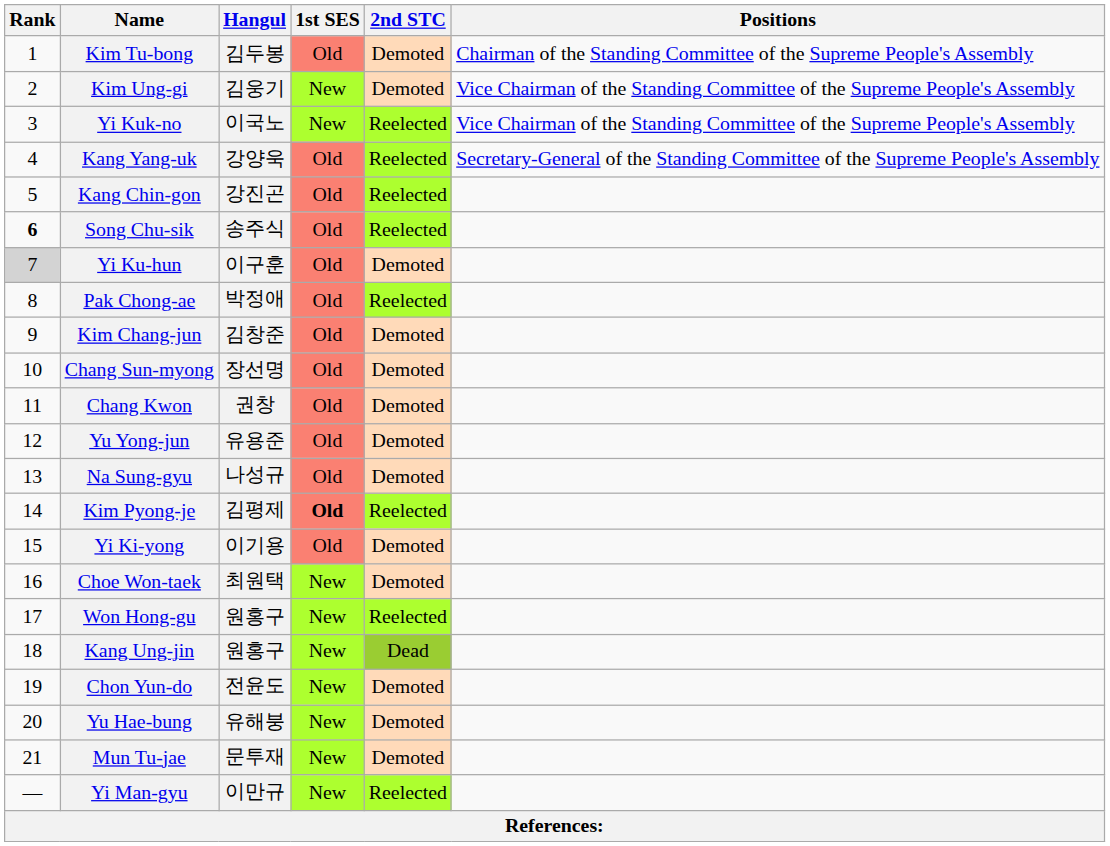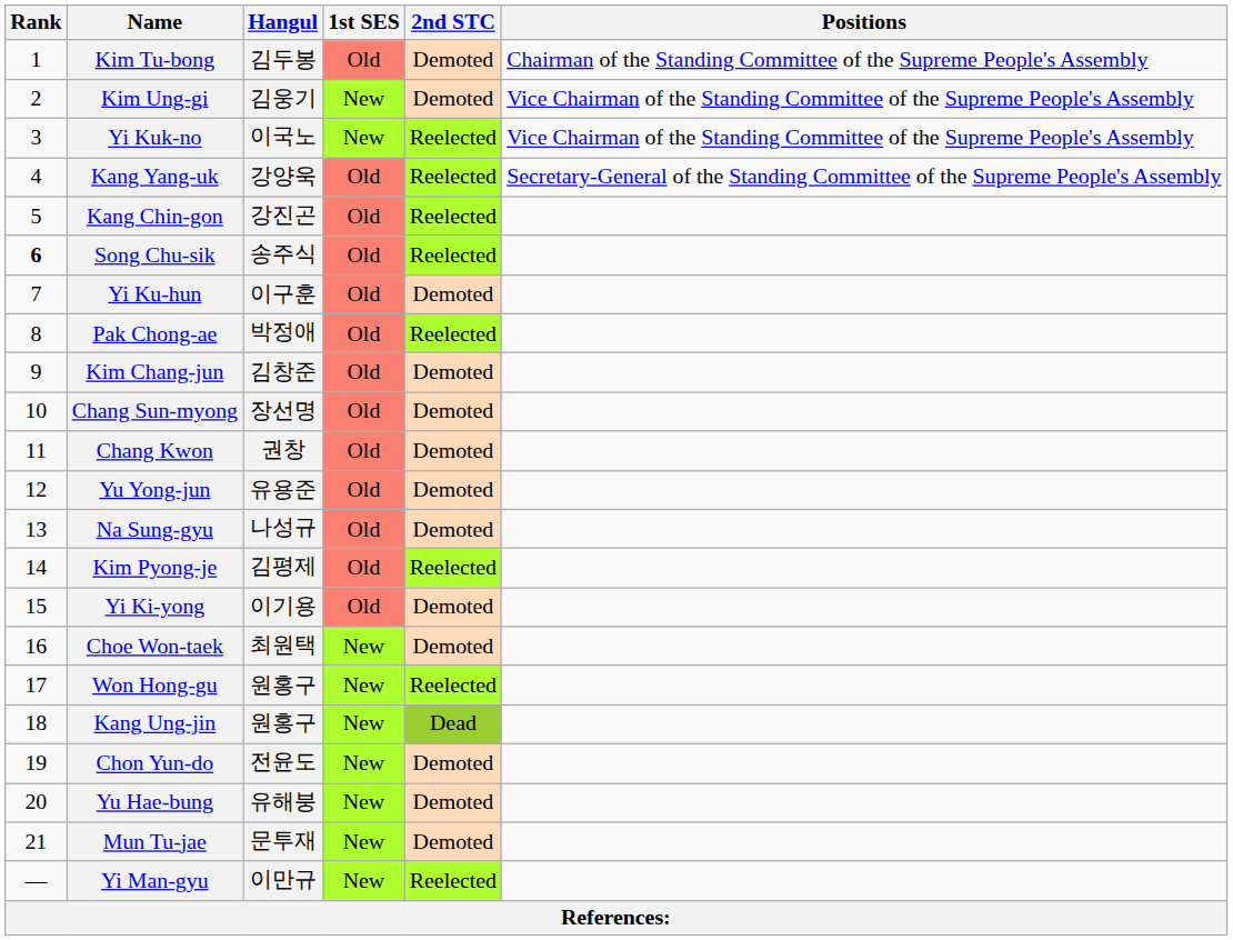Yi Ku-hun | Rank: lightgrey background -> no background
Kim Pyong-je | 1st SES: bold -> normal
